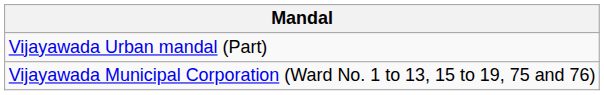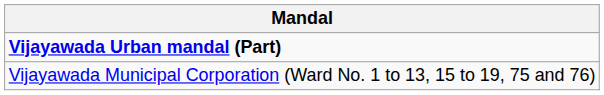row 2 | column 1: normal -> bold
